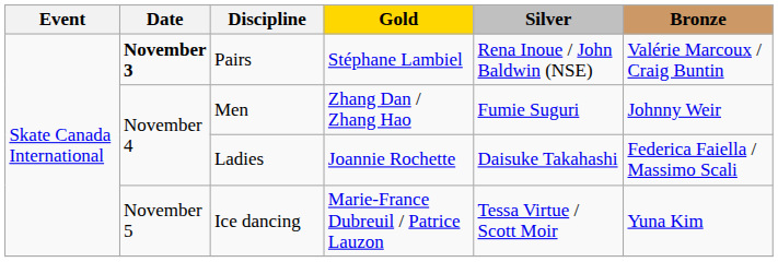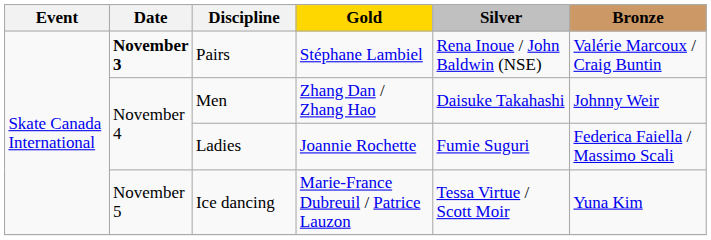Men | Silver: Fumie Suguri -> Daisuke Takahashi
Ladies | Silver: Daisuke Takahashi -> Fumie Suguri
